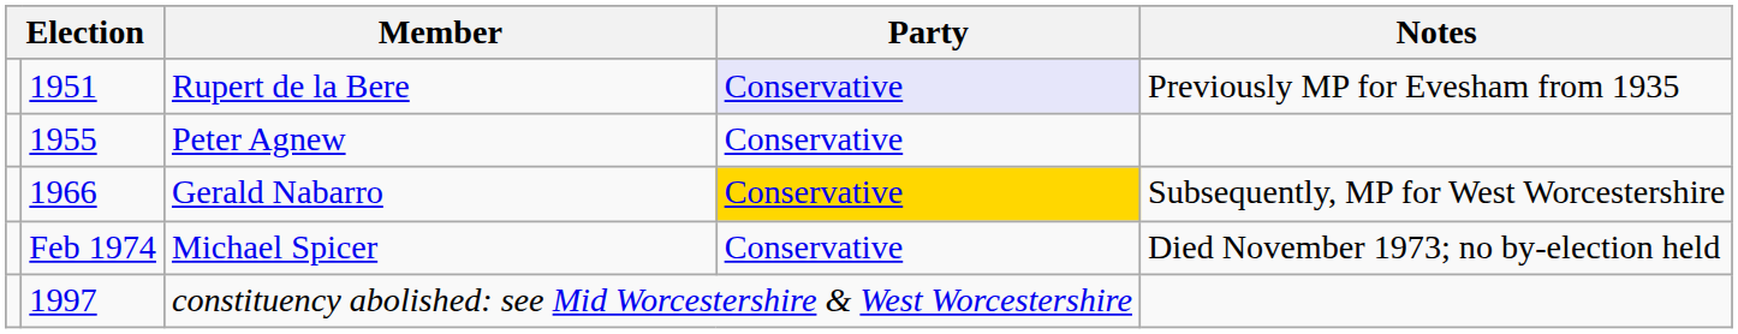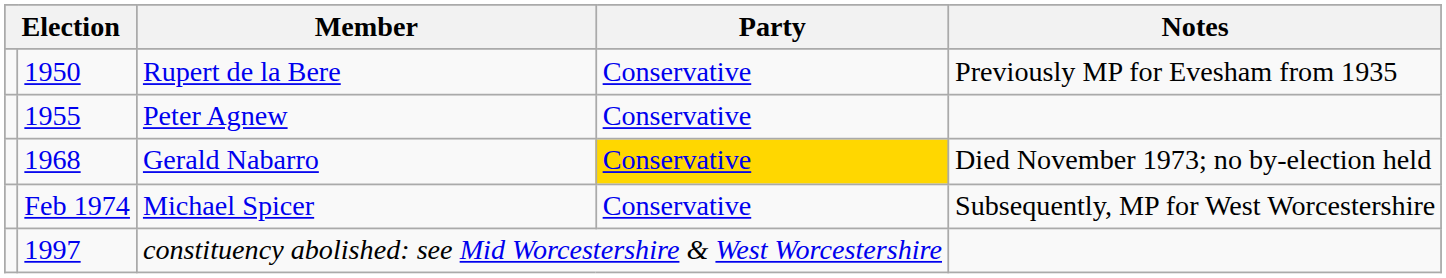Rupert de la Bere | column 2: 1951 -> 1950
Rupert de la Bere | Party: lavender background -> no background
Gerald Nabarro | column 2: 1966 -> 1968
Gerald Nabarro | Notes: Subsequently, MP for West Worcestershire -> Died November 1973; no by-election held
Michael Spicer | Notes: Died November 1973; no by-election held -> Subsequently, MP for West Worcestershire
